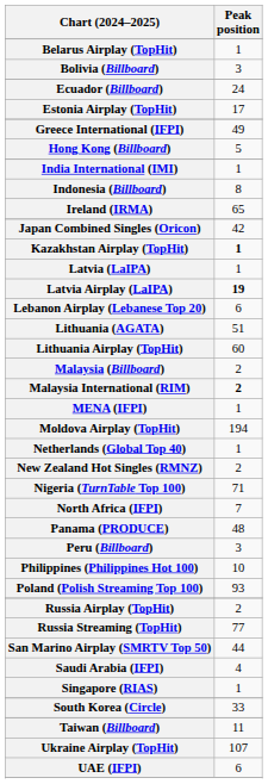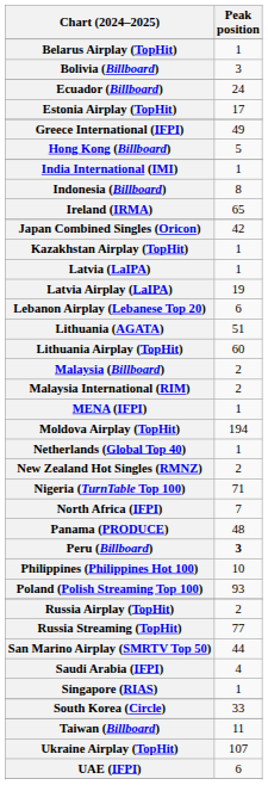Kazakhstan Airplay (TopHit) | Peak position: bold -> normal
Latvia Airplay (LaIPA) | Peak position: bold -> normal
Malaysia International (RIM) | Peak position: bold -> normal
Peru (Billboard) | Peak position: normal -> bold
